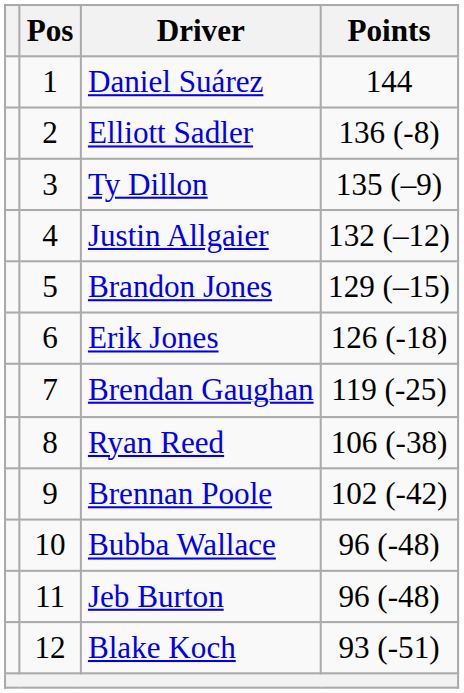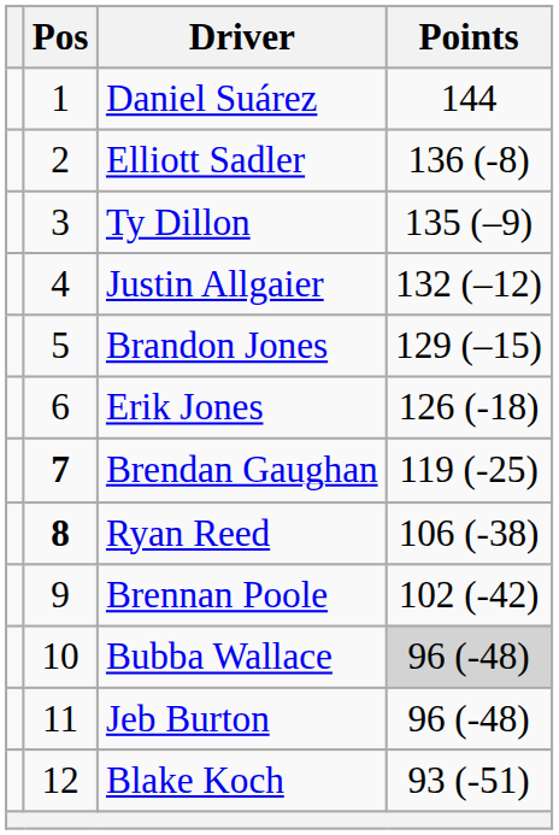Brendan Gaughan | Pos: normal -> bold
Ryan Reed | Pos: normal -> bold
Bubba Wallace | Points: no background -> lightgrey background
